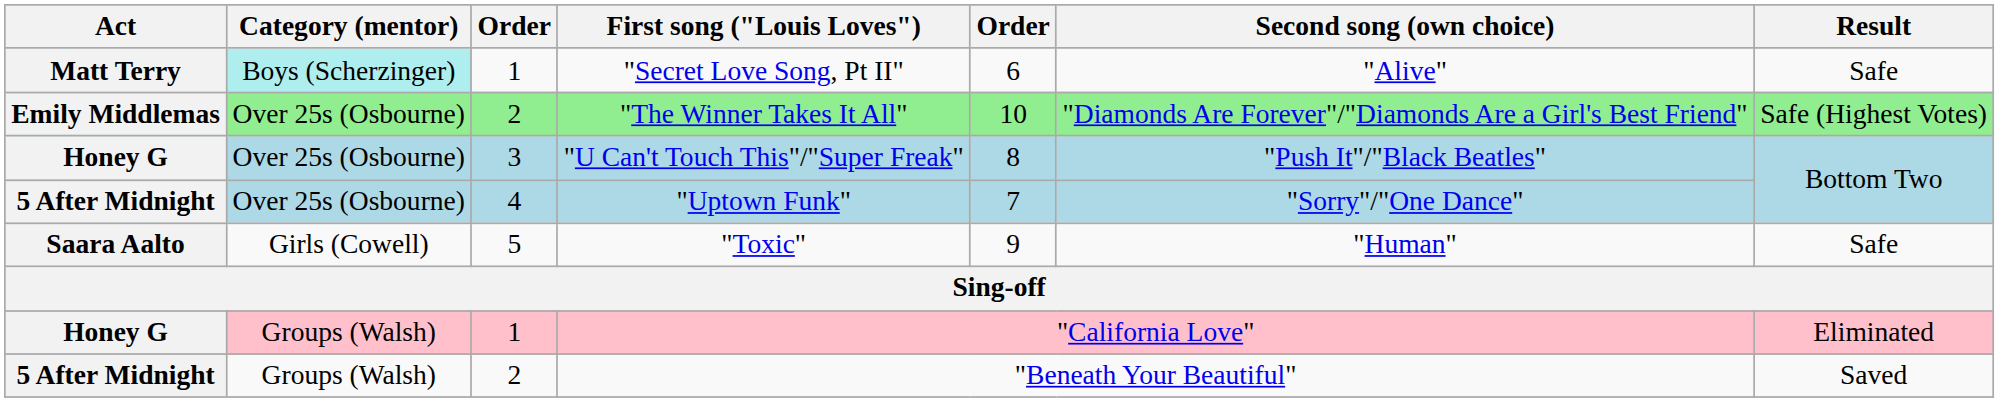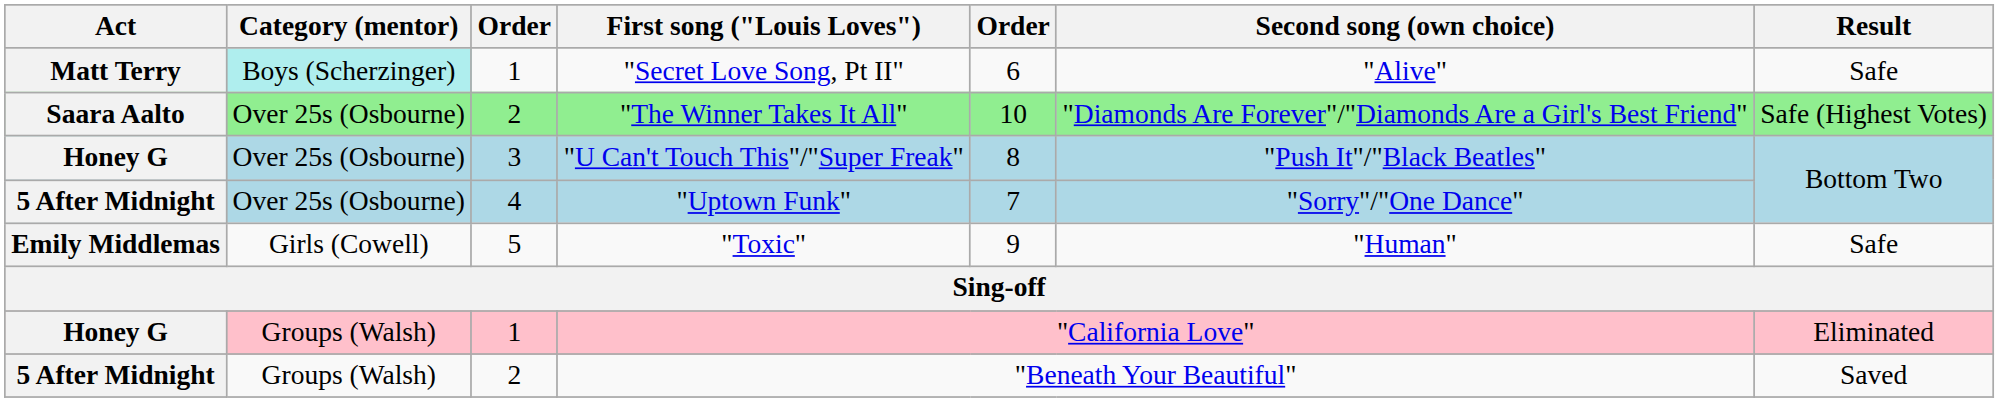"The Winner Takes It All" | Act: Emily Middlemas -> Saara Aalto
"Toxic" | Act: Saara Aalto -> Emily Middlemas
